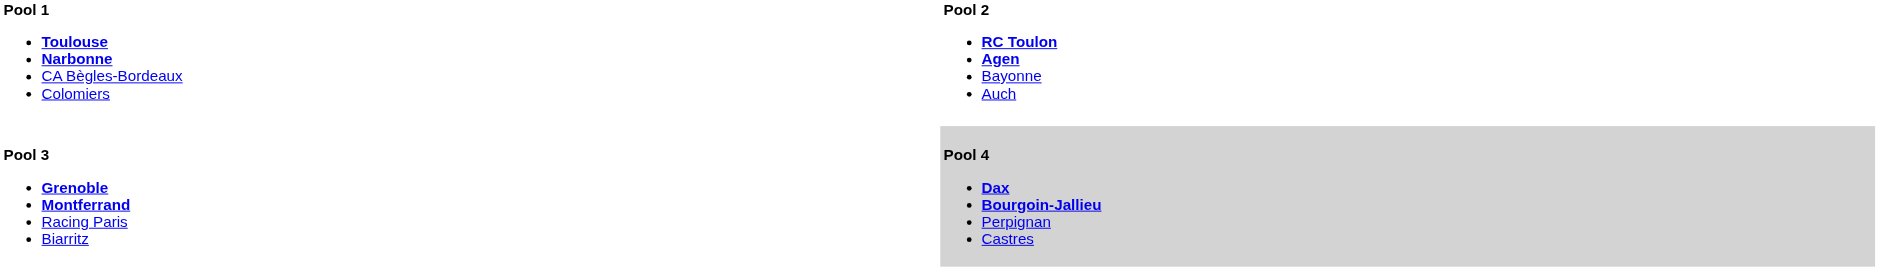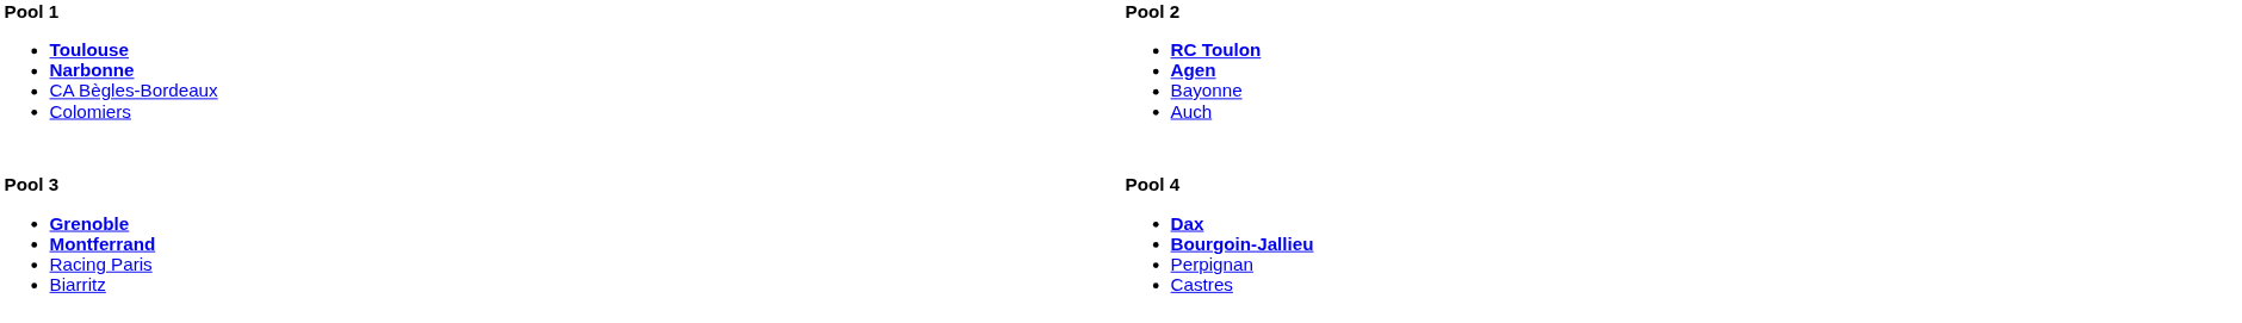Pool 3 Grenoble Montferrand Racing Paris Biarritz | column 2: lightgrey background -> no background
